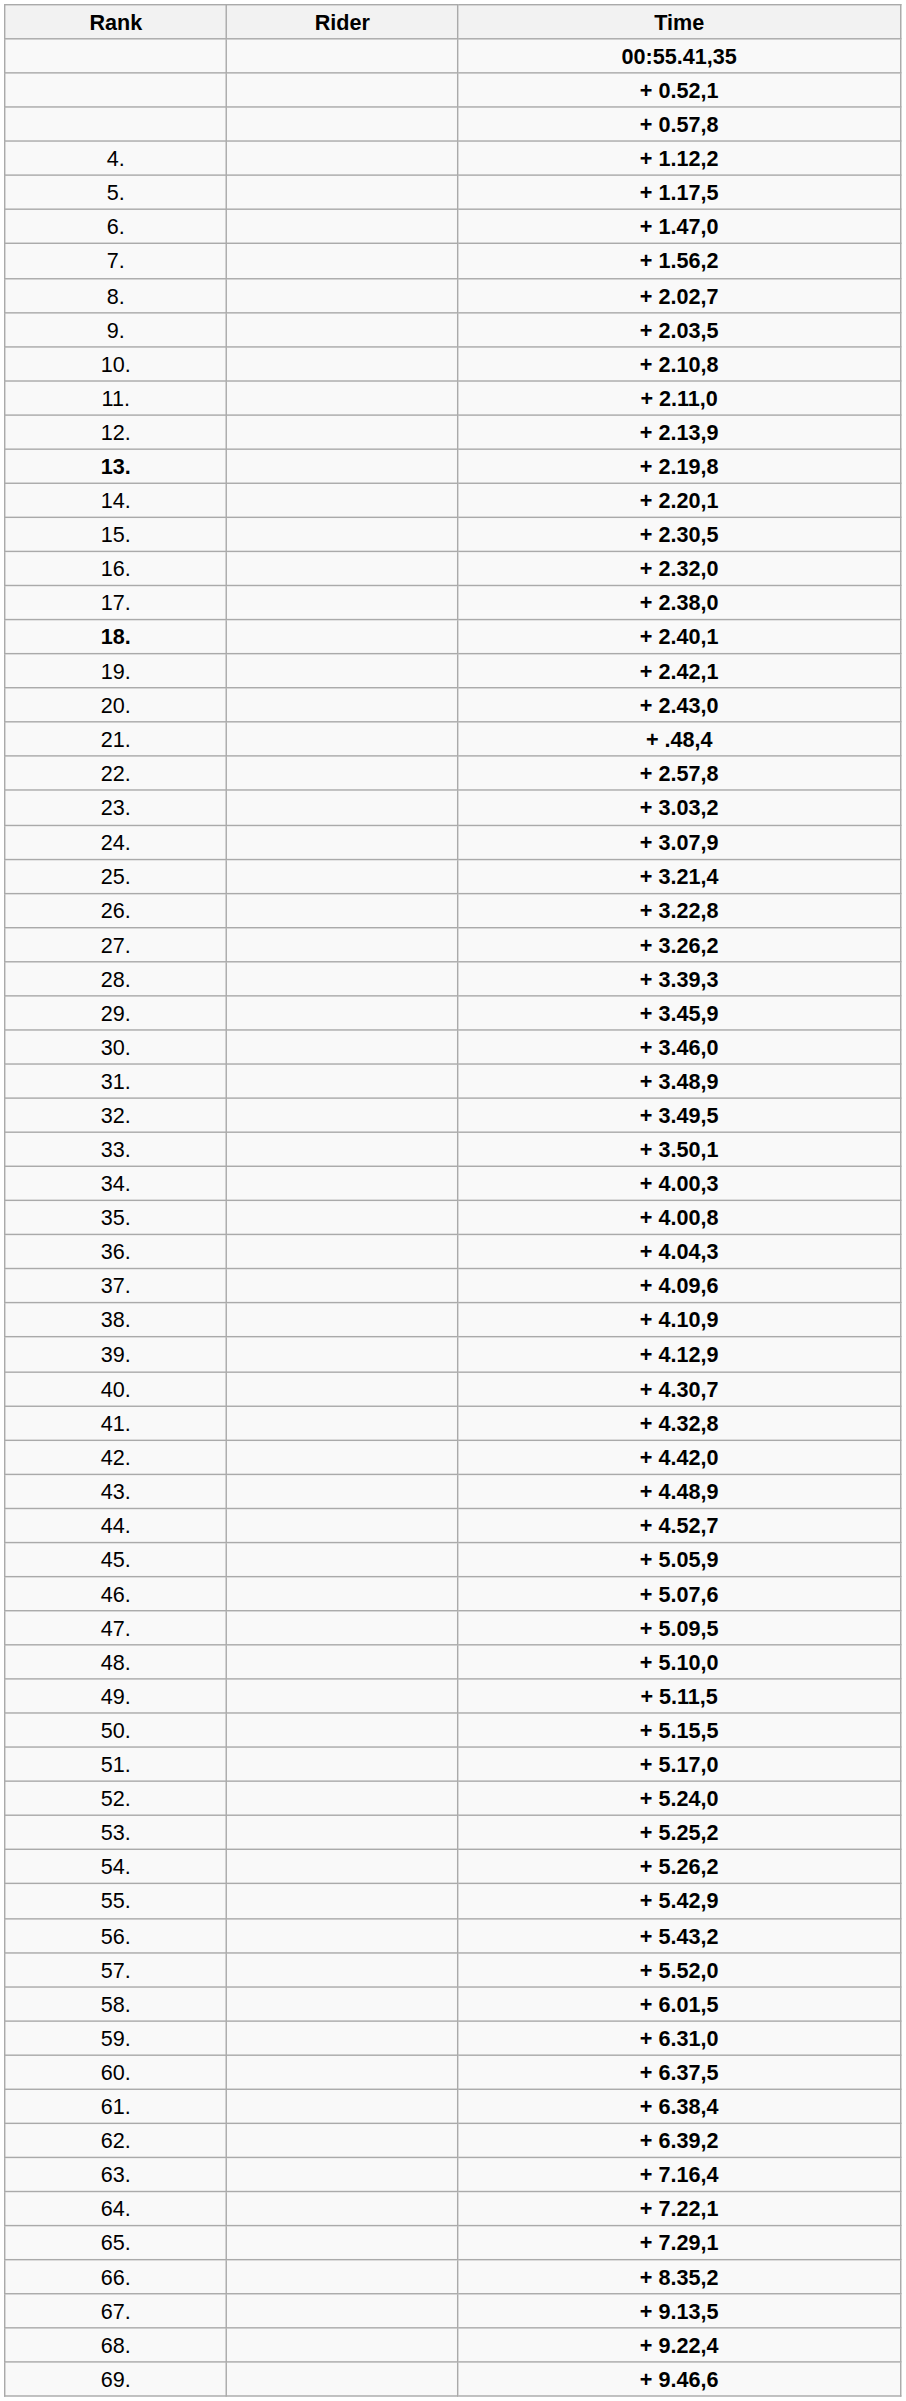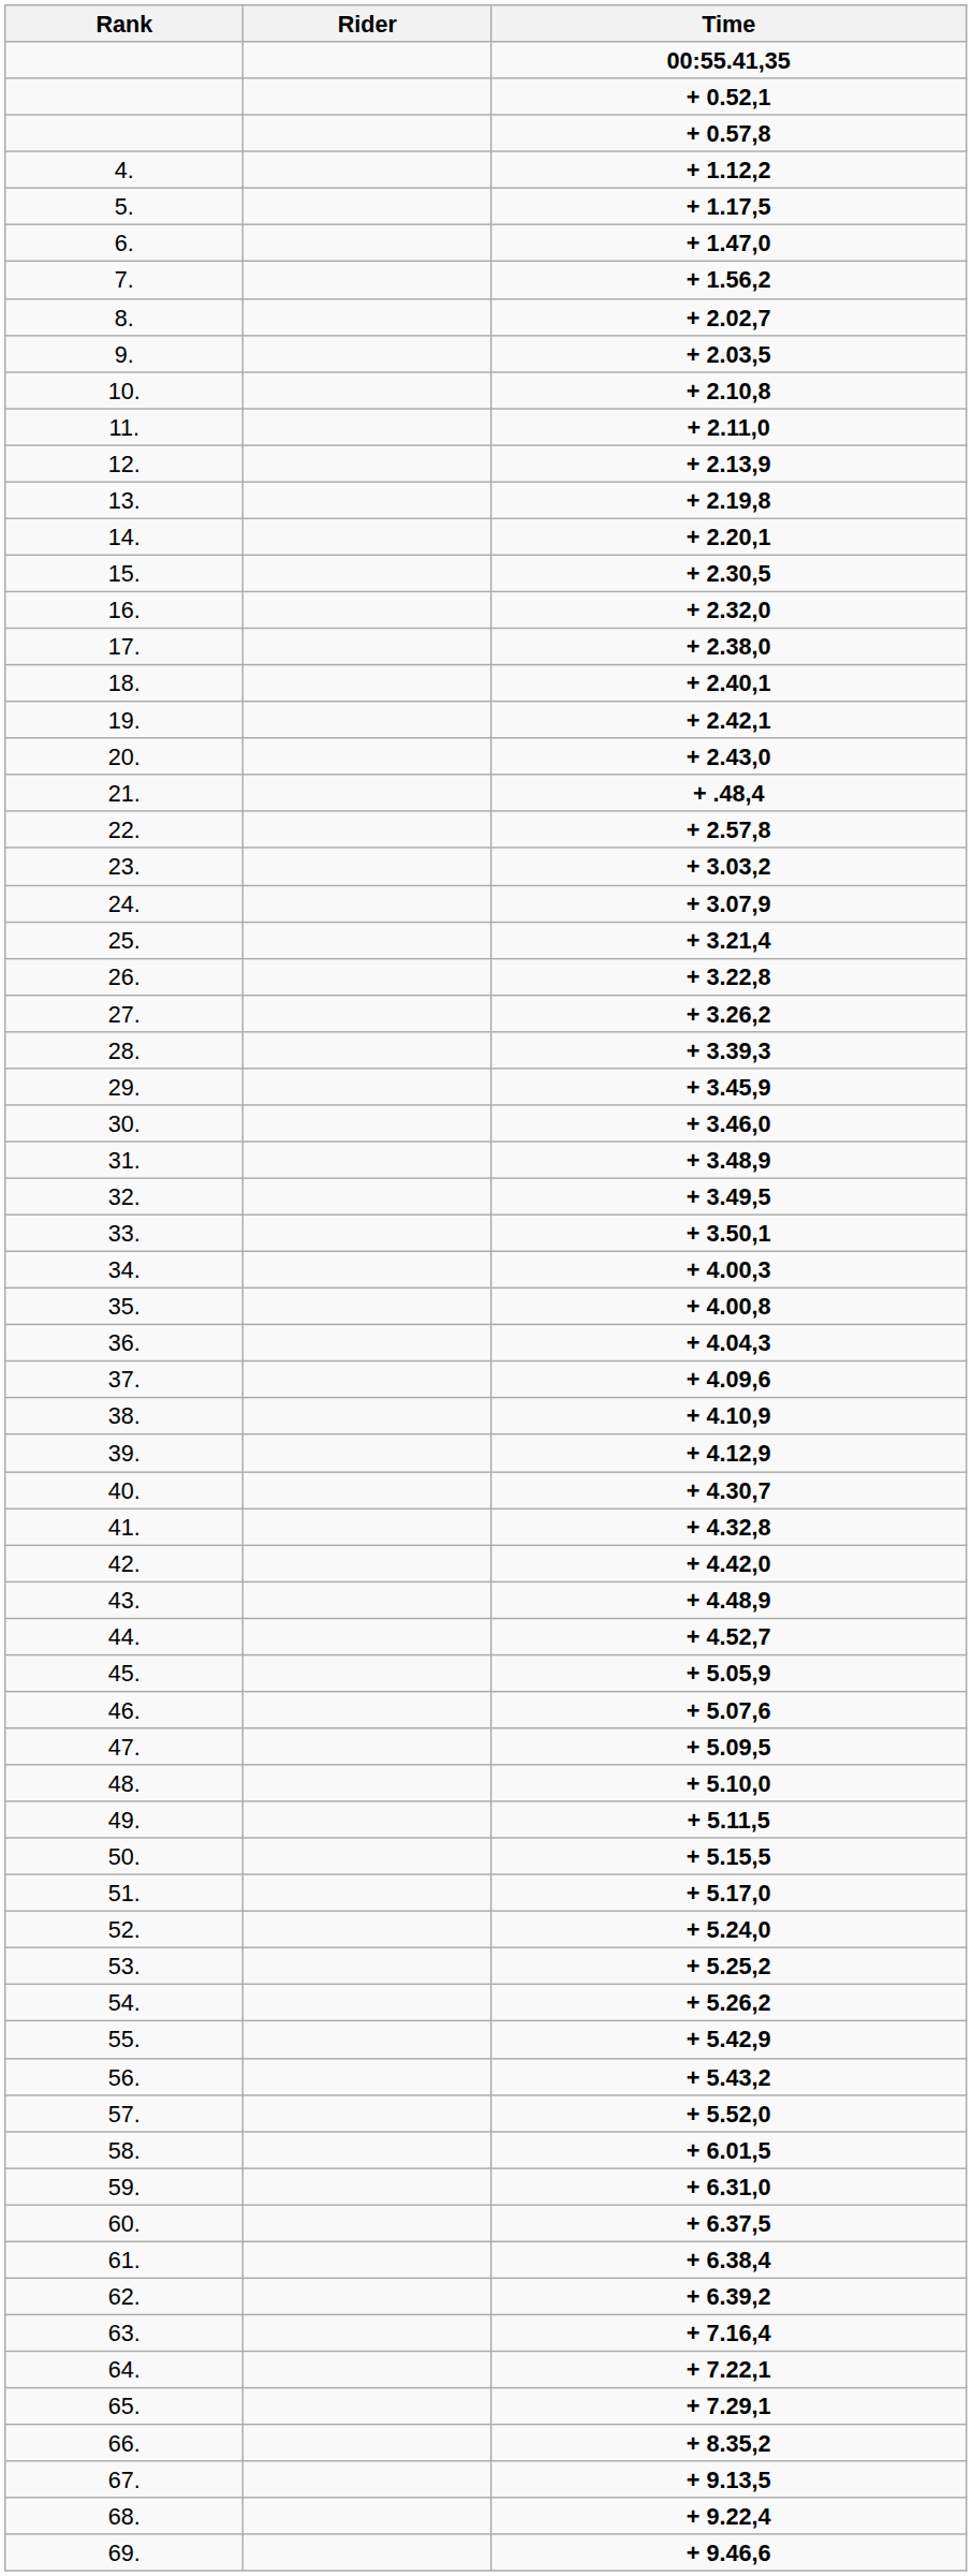+ 2.19,8 | Rank: bold -> normal
+ 2.40,1 | Rank: bold -> normal
